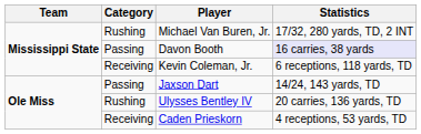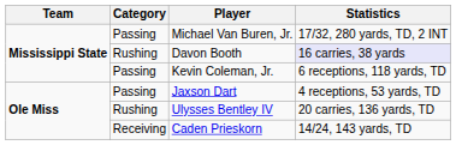Michael Van Buren, Jr. | Category: Rushing -> Passing
Davon Booth | Category: Passing -> Rushing
Kevin Coleman, Jr. | Category: Receiving -> Passing
Jaxson Dart | Statistics: 14/24, 143 yards, TD -> 4 receptions, 53 yards, TD
Caden Prieskorn | Statistics: 4 receptions, 53 yards, TD -> 14/24, 143 yards, TD
